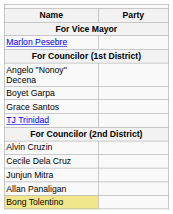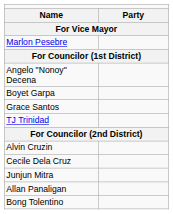Bong Tolentino | column 1: khaki background -> no background
